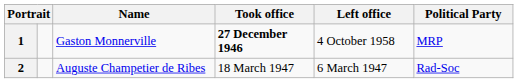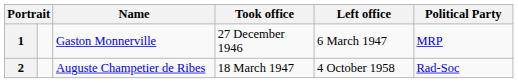1 | Took office: bold -> normal
1 | Left office: 4 October 1958 -> 6 March 1947
2 | Left office: 6 March 1947 -> 4 October 1958
